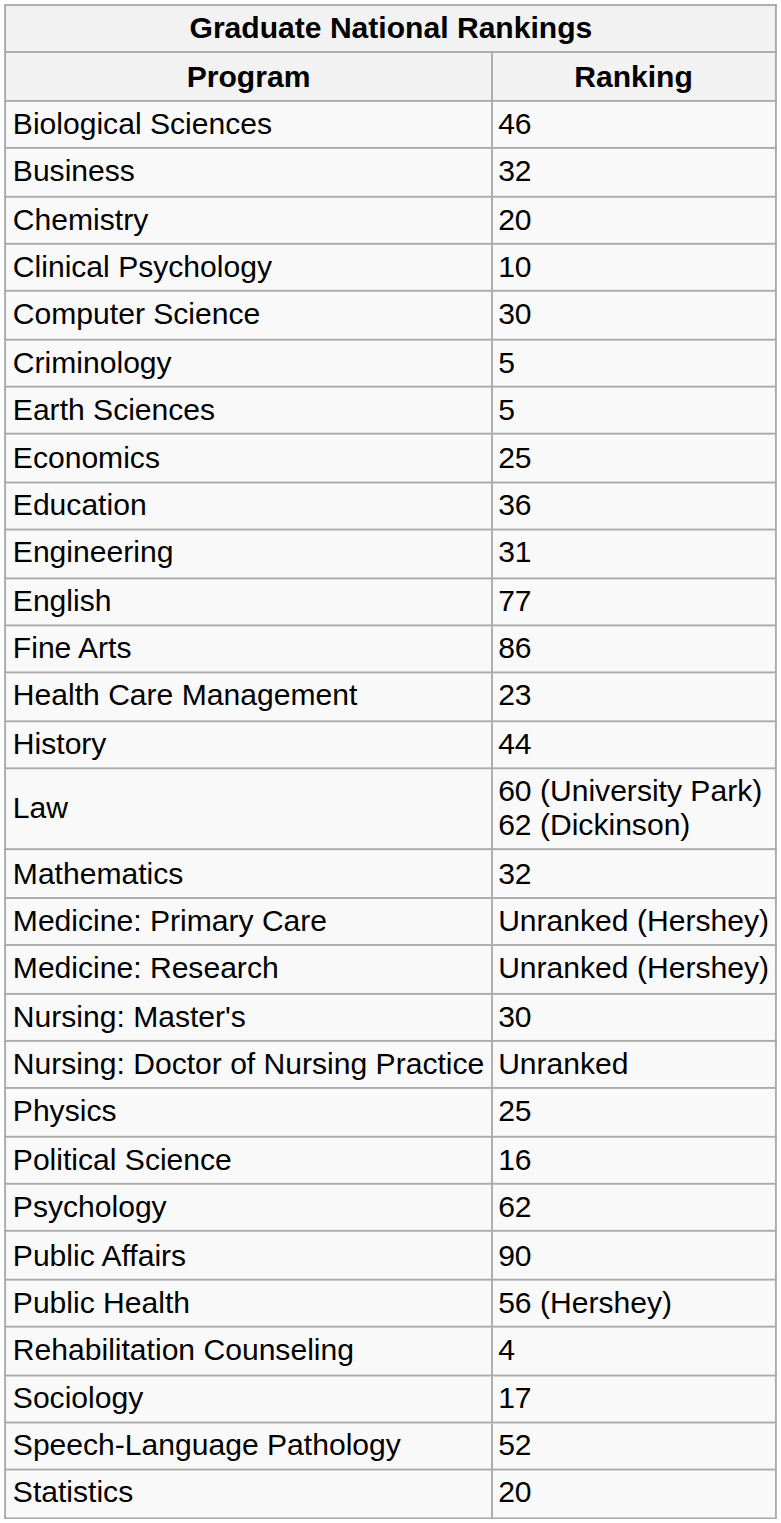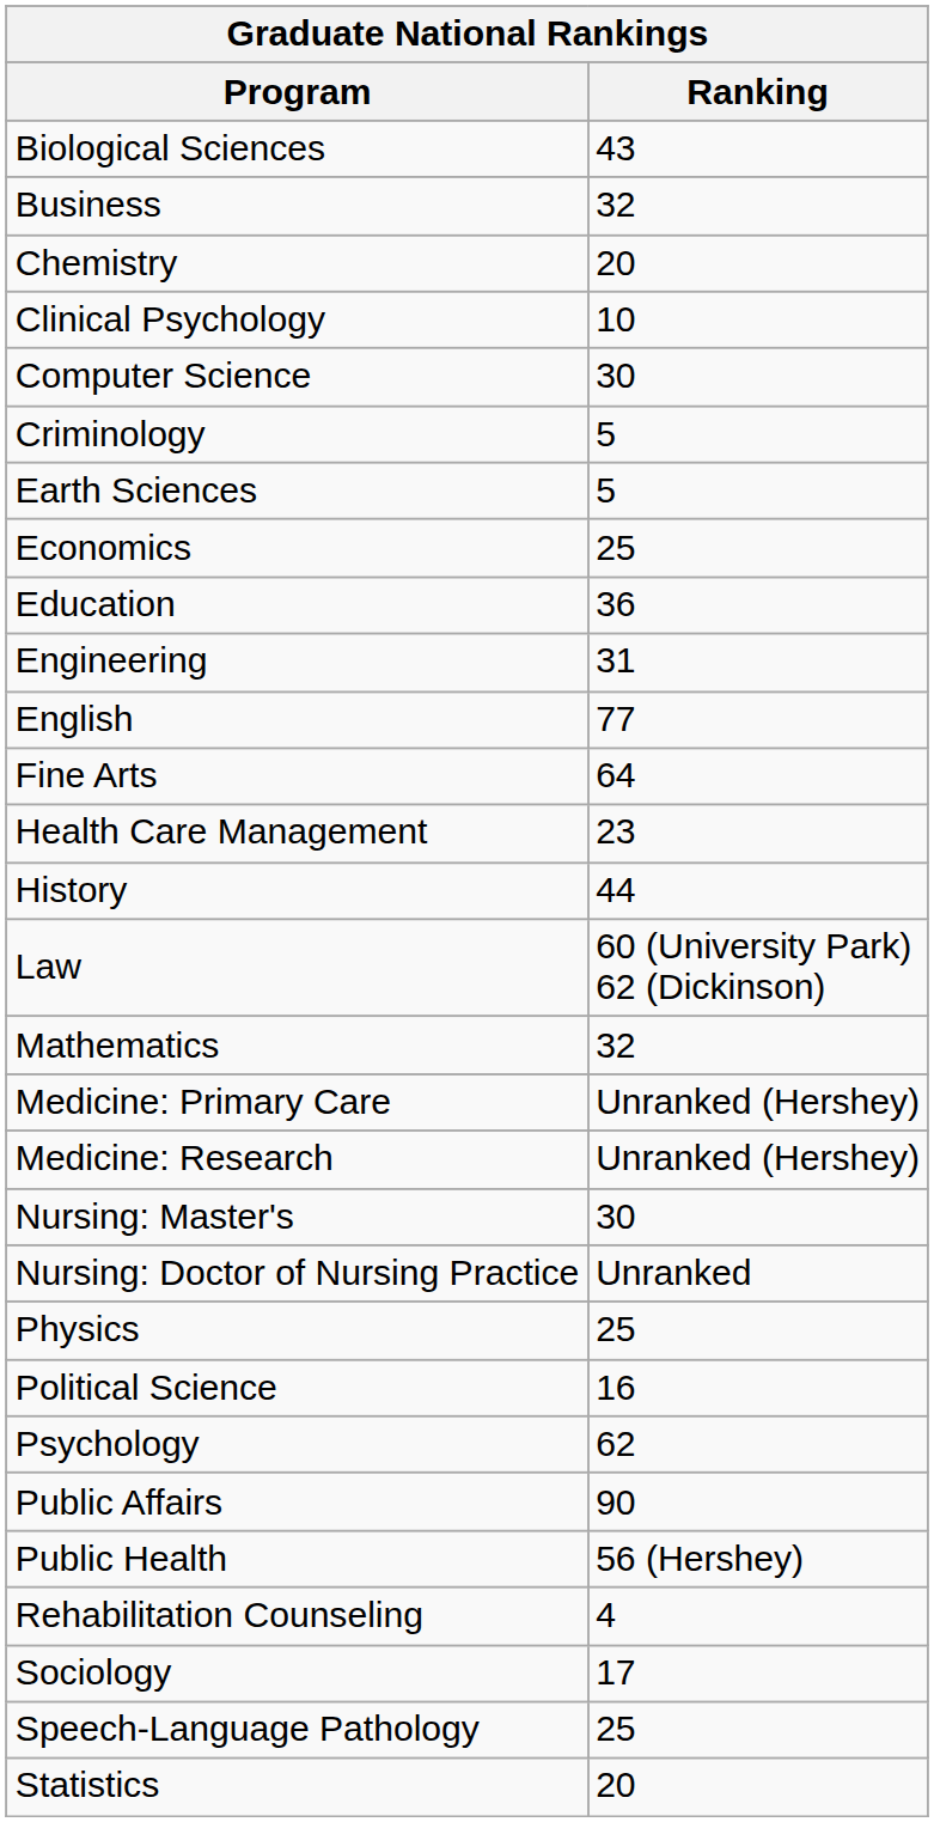Biological Sciences | Ranking: 46 -> 43
Fine Arts | Ranking: 86 -> 64
Speech-Language Pathology | Ranking: 52 -> 25
